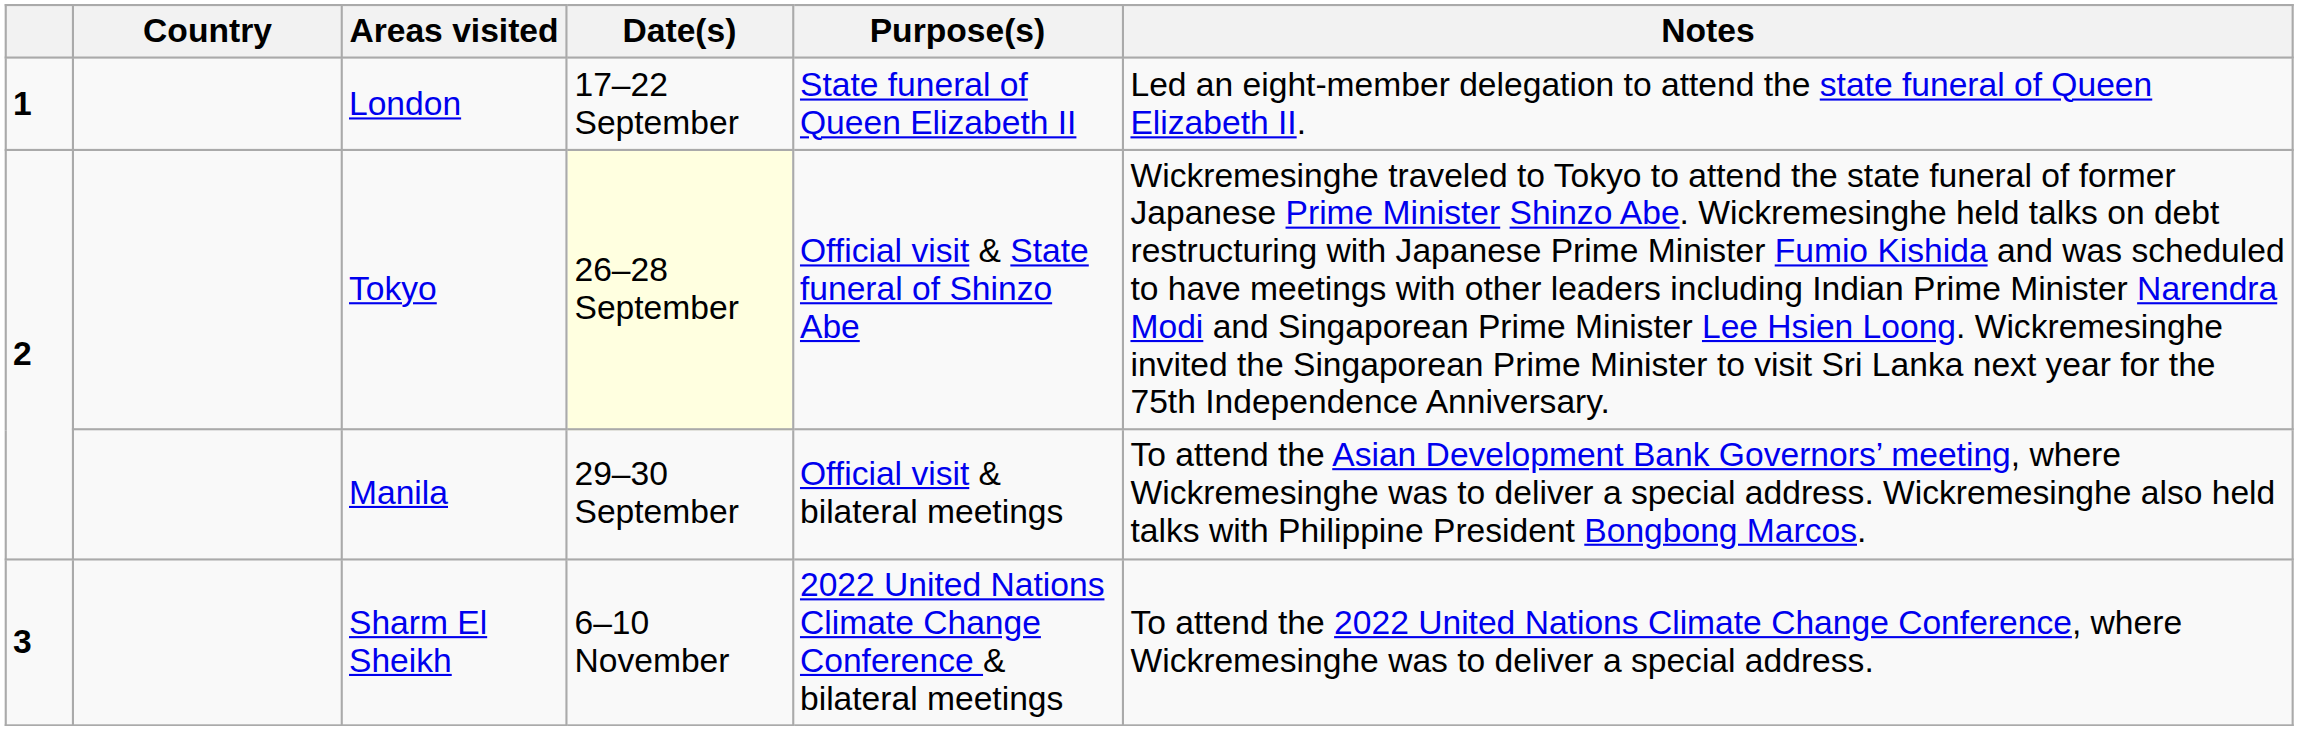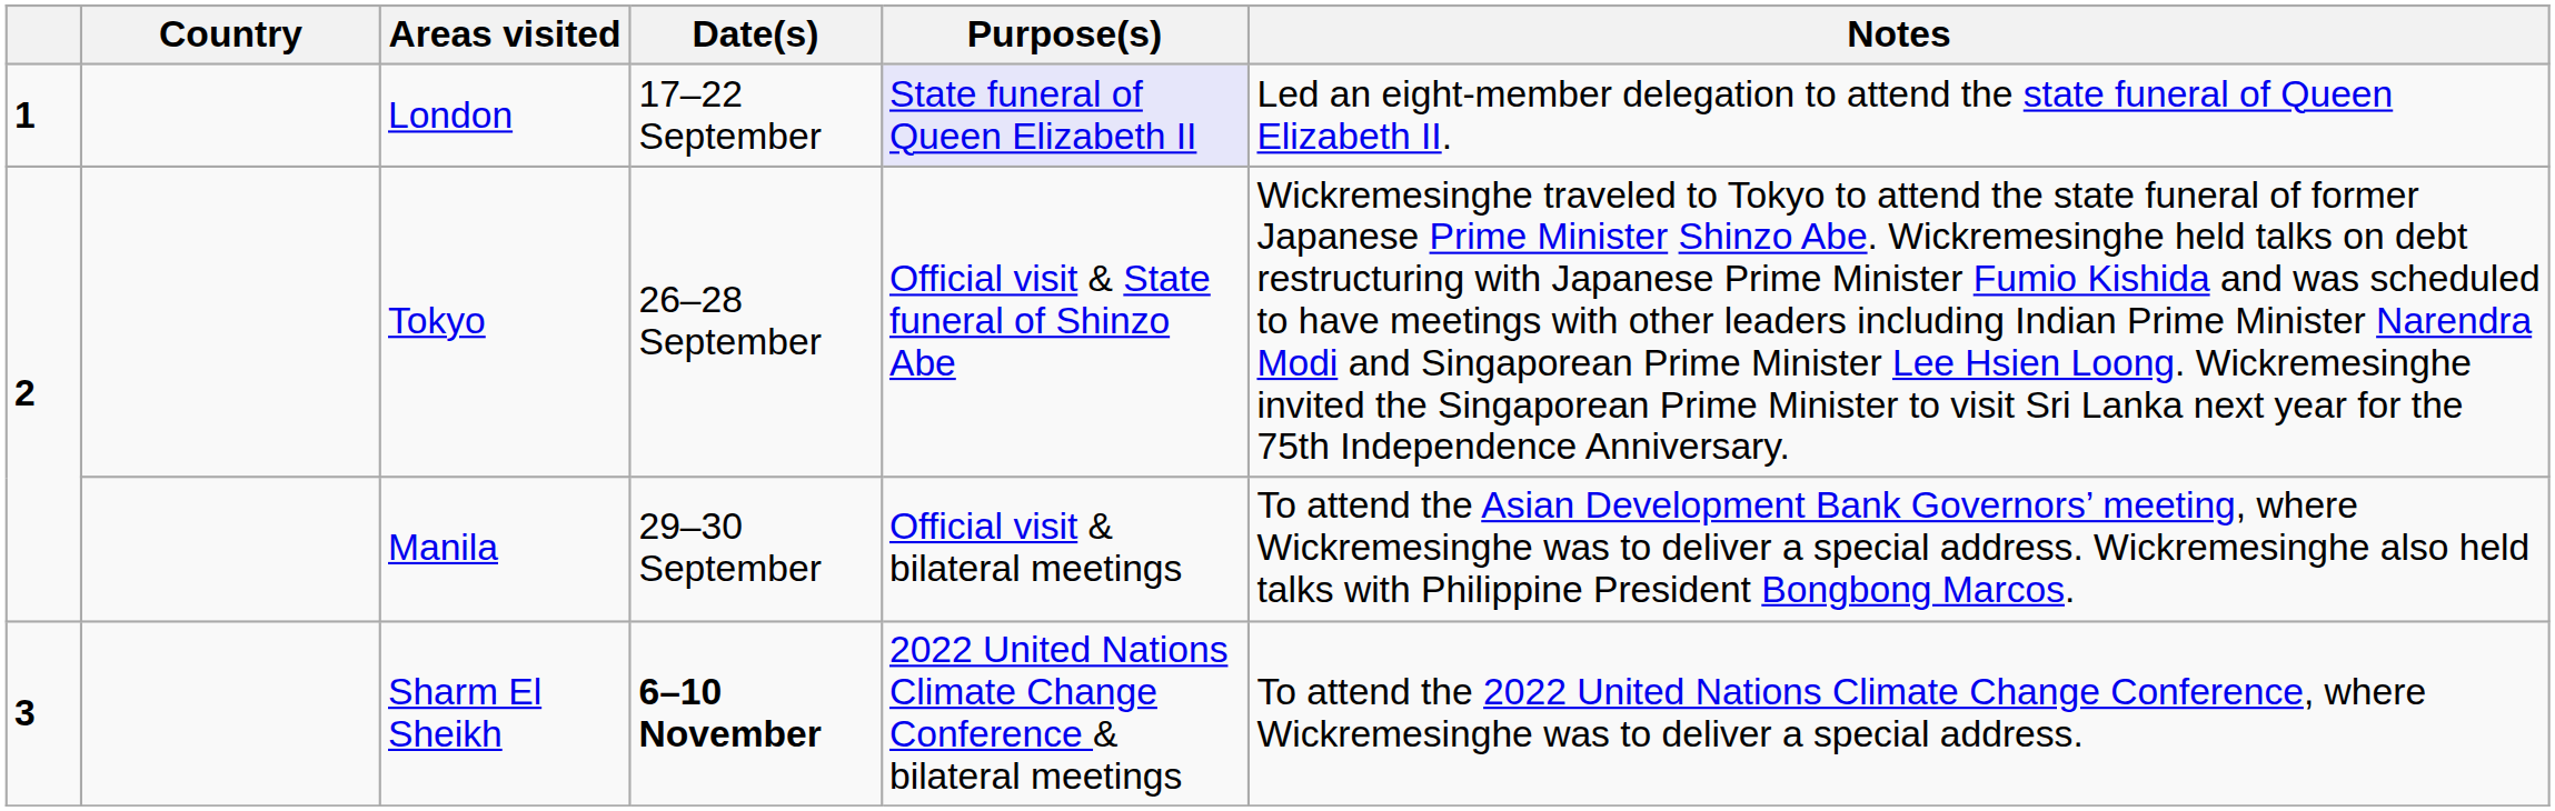London | Purpose(s): no background -> lavender background
Tokyo | Date(s): lightyellow background -> no background
Sharm El Sheikh | Date(s): normal -> bold
